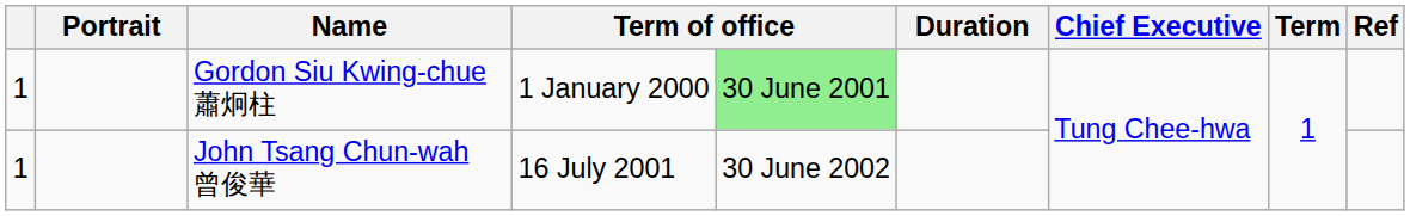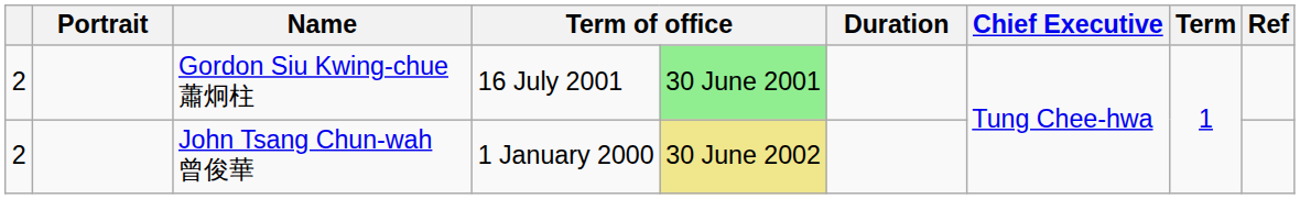Gordon Siu Kwing-chue 蕭炯柱 | column 1: 1 -> 2
Gordon Siu Kwing-chue 蕭炯柱 | column 4: 1 January 2000 -> 16 July 2001
John Tsang Chun-wah 曾俊華 | column 1: 1 -> 2
John Tsang Chun-wah 曾俊華 | column 4: 16 July 2001 -> 1 January 2000
John Tsang Chun-wah 曾俊華 | column 5: no background -> khaki background
